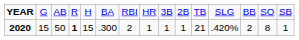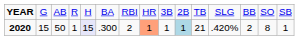2020 | column 4: bold -> normal
2020 | column 5: no background -> lavender background
2020 | column 8: no background -> lightsalmon background
2020 | column 10: no background -> lightblue background
